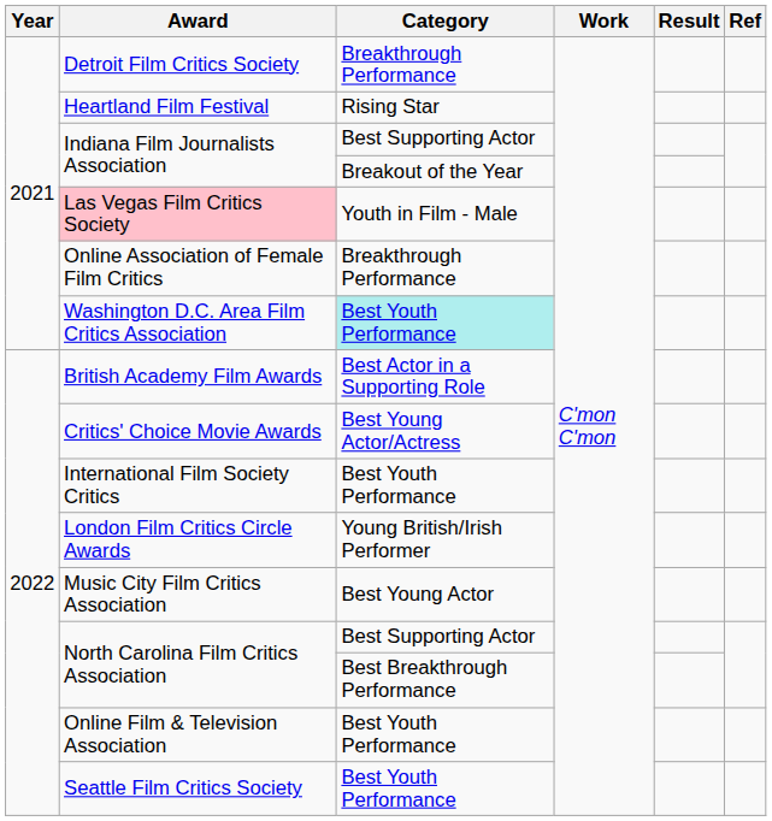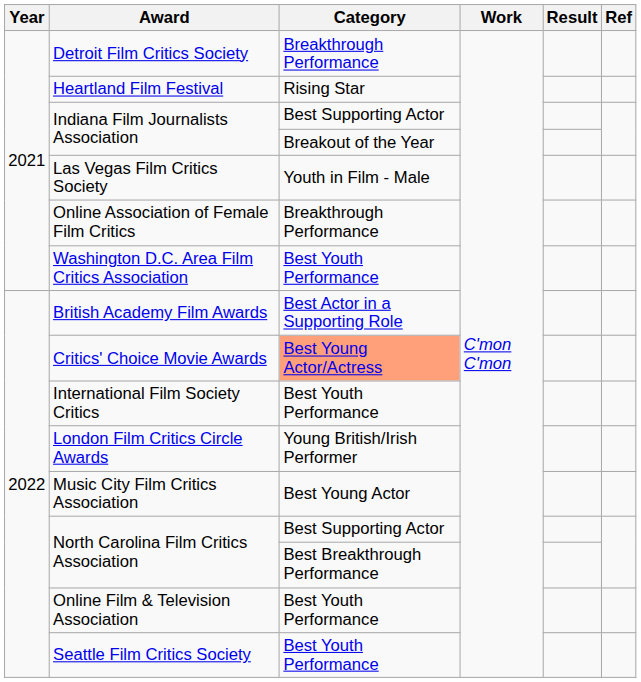Las Vegas Film Critics Society | Award: pink background -> no background
Washington D.C. Area Film Critics Association | Category: paleturquoise background -> no background
Critics' Choice Movie Awards | Category: no background -> lightsalmon background
